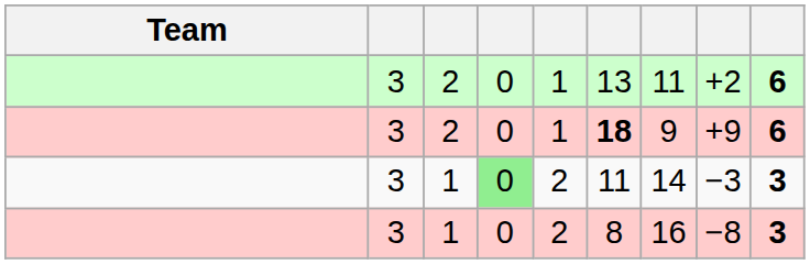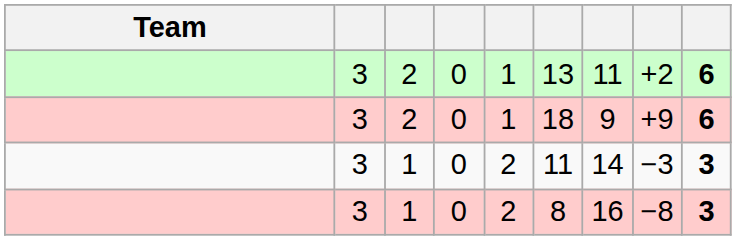row 3 | column 6: bold -> normal
row 4 | column 4: lightgreen background -> no background
